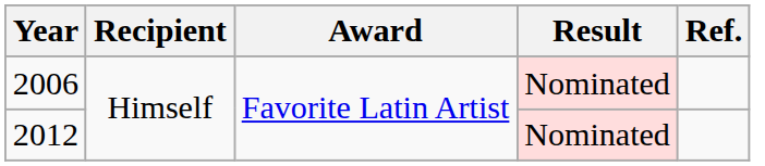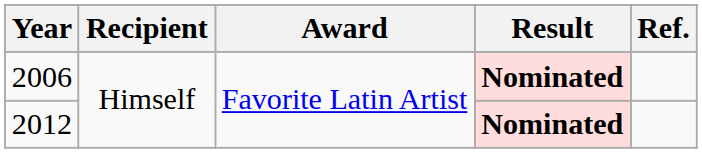2006 | Result: normal -> bold
2012 | Result: normal -> bold
